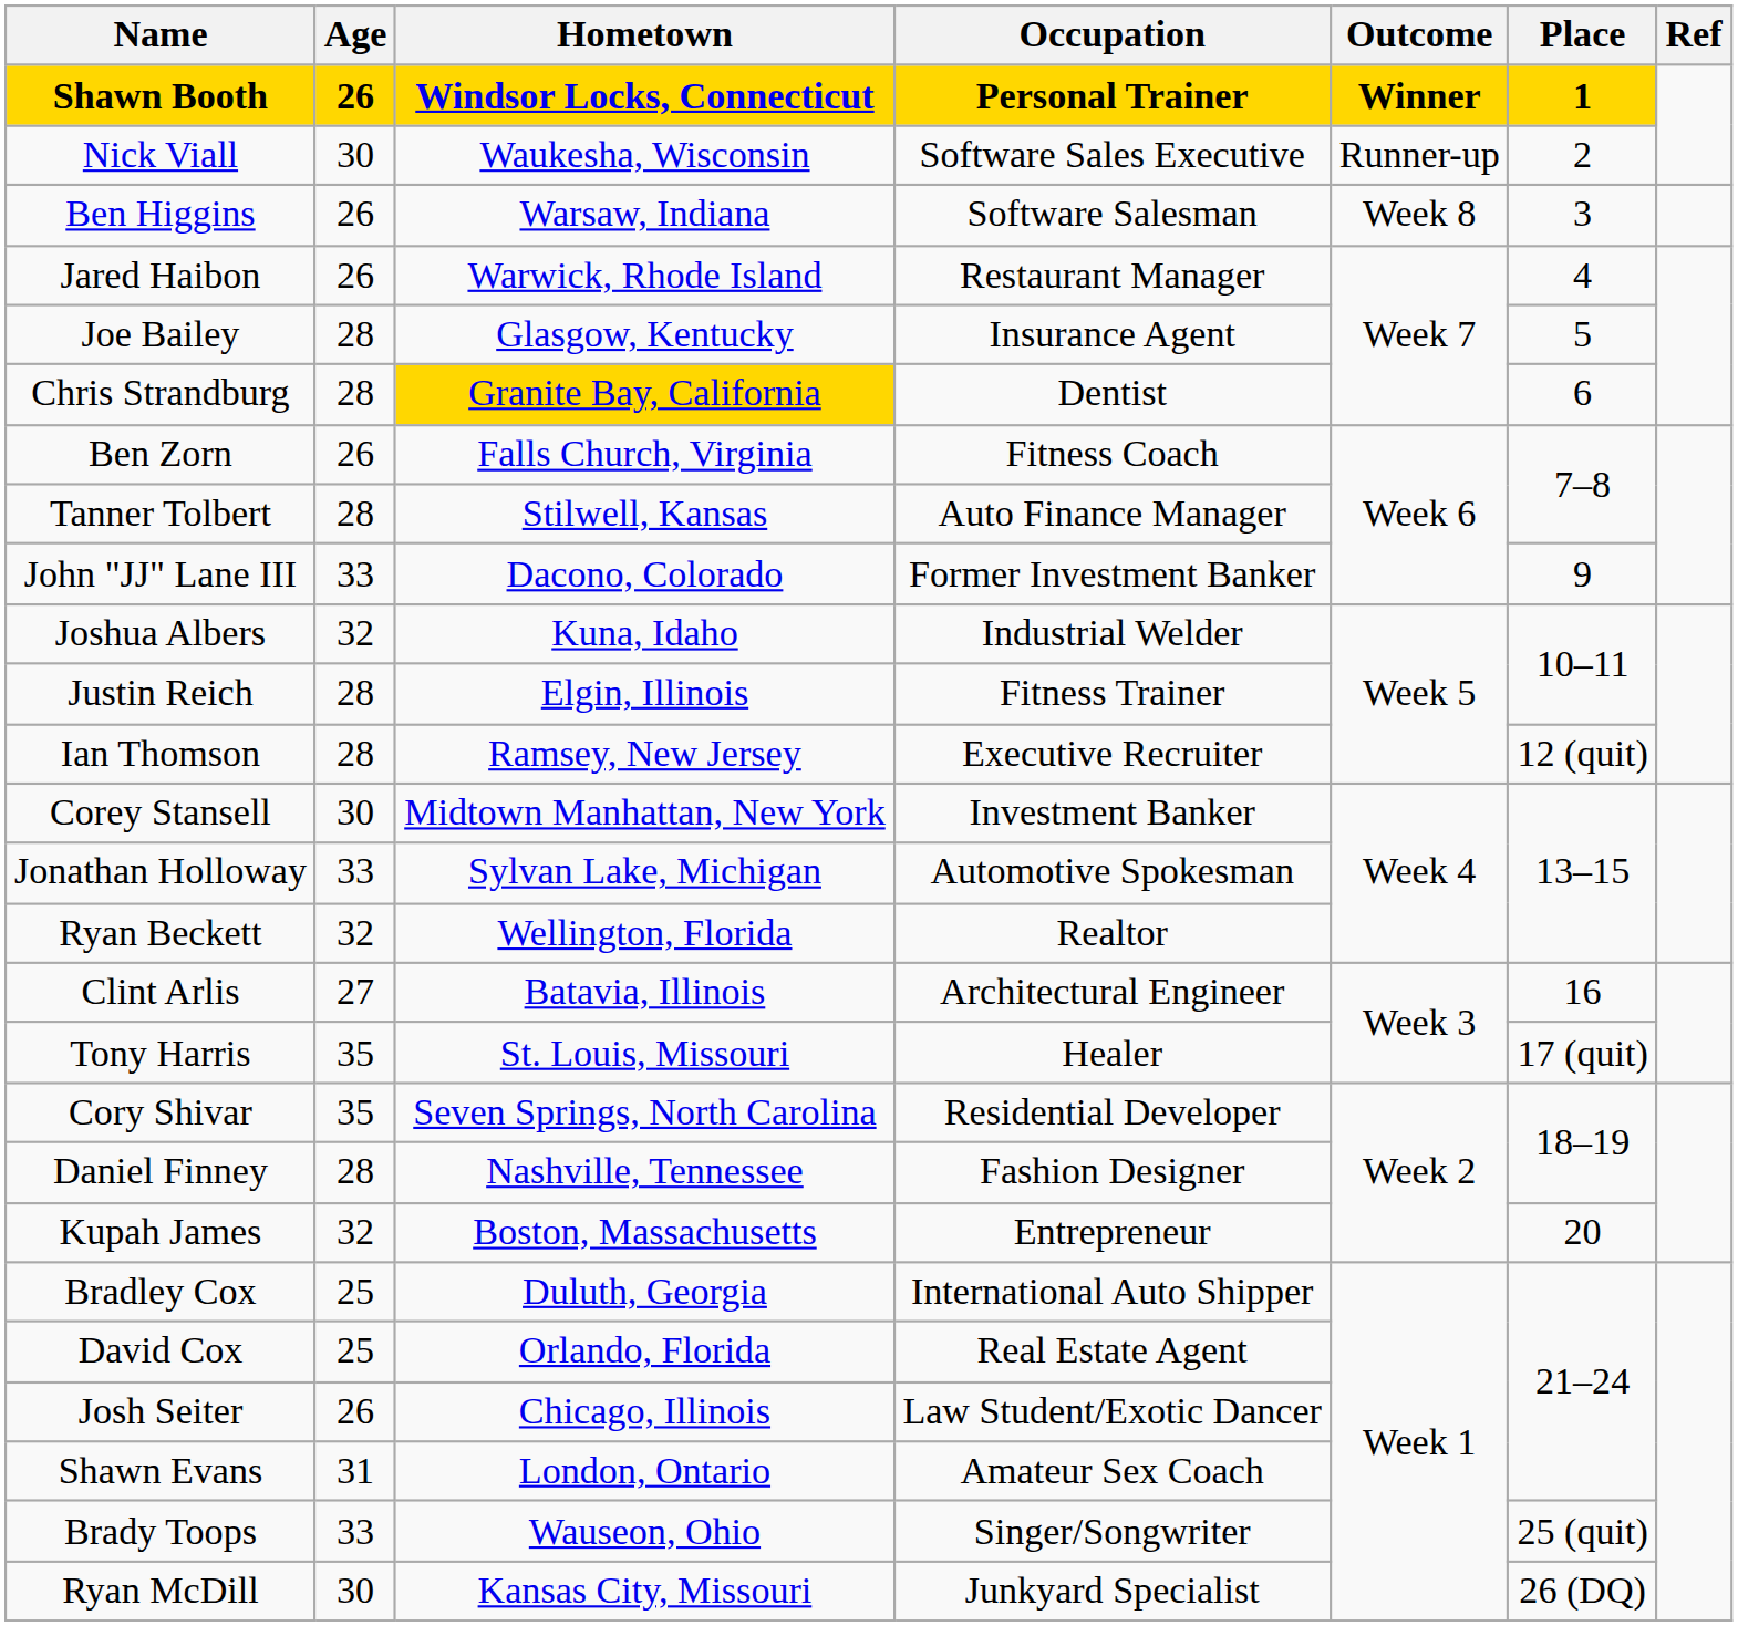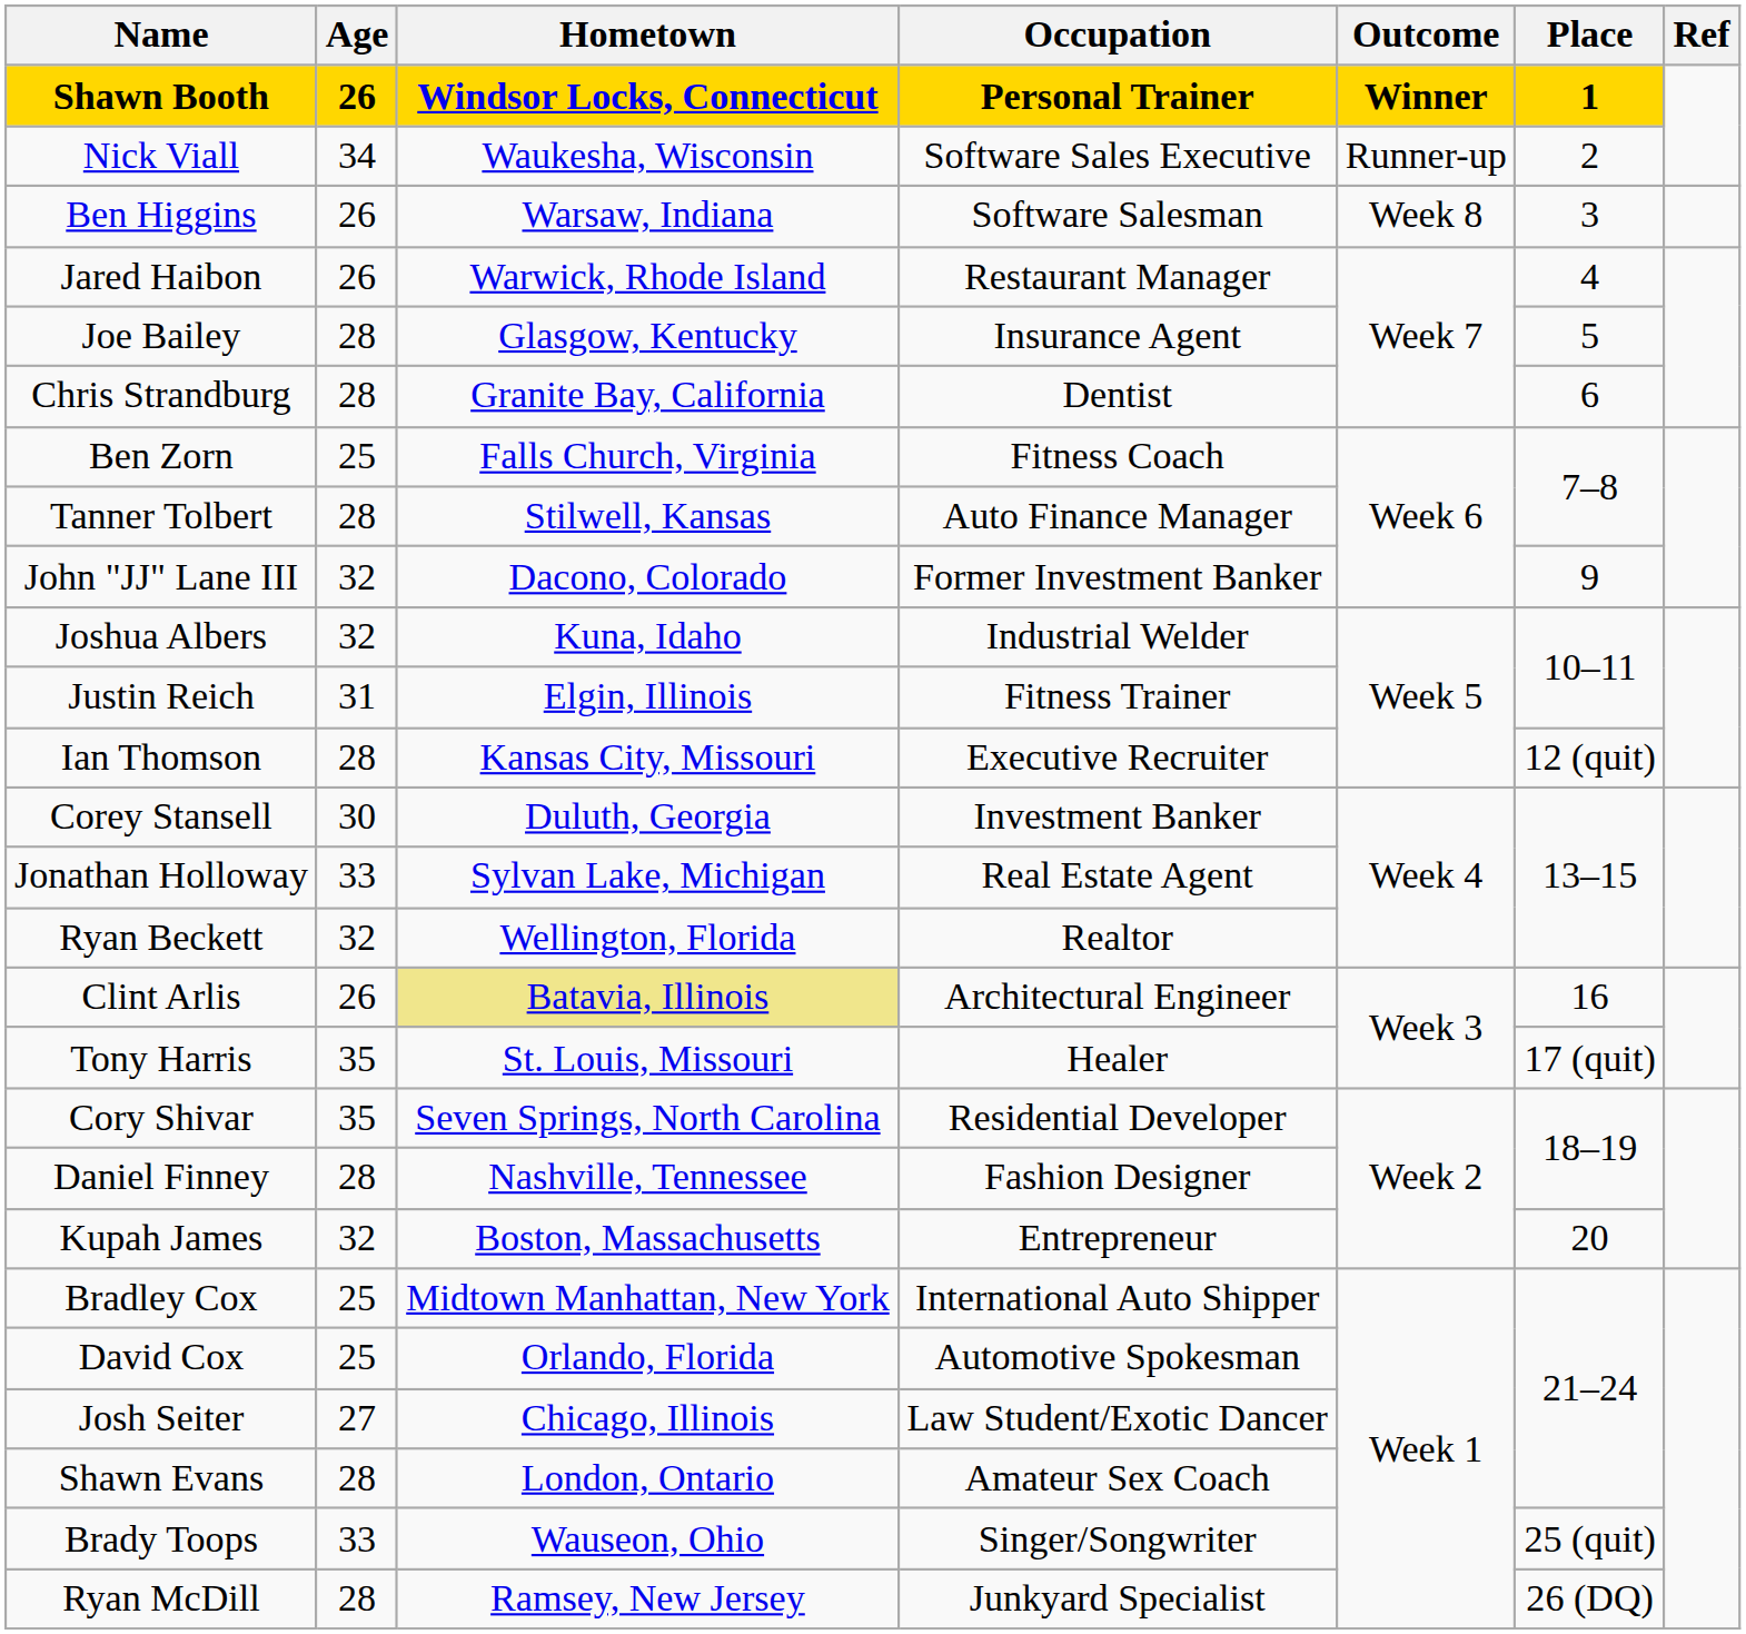Nick Viall | Age: 30 -> 34
Chris Strandburg | Hometown: gold background -> no background
Ben Zorn | Age: 26 -> 25
John "JJ" Lane III | Age: 33 -> 32
Justin Reich | Age: 28 -> 31
Ian Thomson | Hometown: Ramsey, New Jersey -> Kansas City, Missouri
Corey Stansell | Hometown: Midtown Manhattan, New York -> Duluth, Georgia
Jonathan Holloway | Occupation: Automotive Spokesman -> Real Estate Agent
Clint Arlis | Age: 27 -> 26
Clint Arlis | Hometown: no background -> khaki background
Bradley Cox | Hometown: Duluth, Georgia -> Midtown Manhattan, New York
David Cox | Occupation: Real Estate Agent -> Automotive Spokesman
Josh Seiter | Age: 26 -> 27
Shawn Evans | Age: 31 -> 28
Ryan McDill | Age: 30 -> 28
Ryan McDill | Hometown: Kansas City, Missouri -> Ramsey, New Jersey
